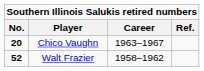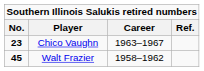Chico Vaughn | No.: 20 -> 23
Walt Frazier | No.: 52 -> 45
